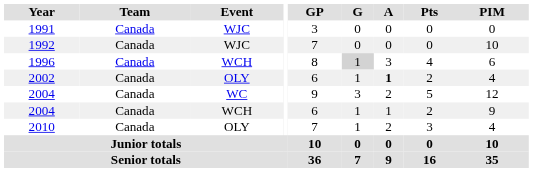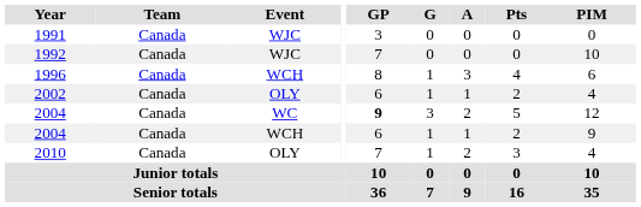1996 | G: lightgrey background -> no background
2002 | A: bold -> normal
2004 / WC | GP: normal -> bold
